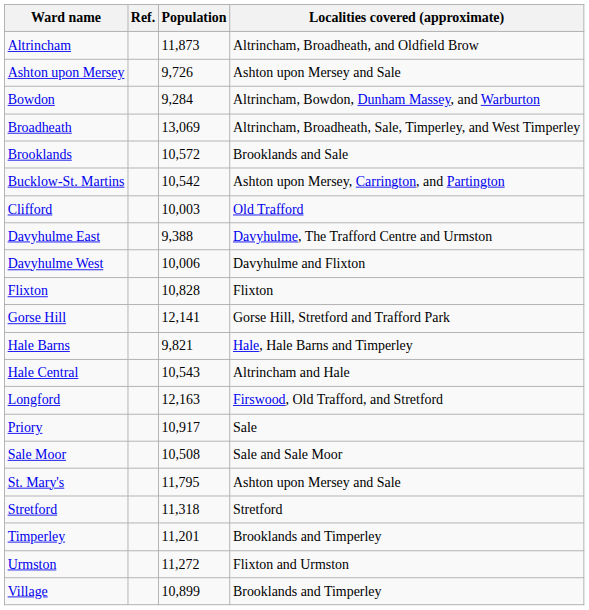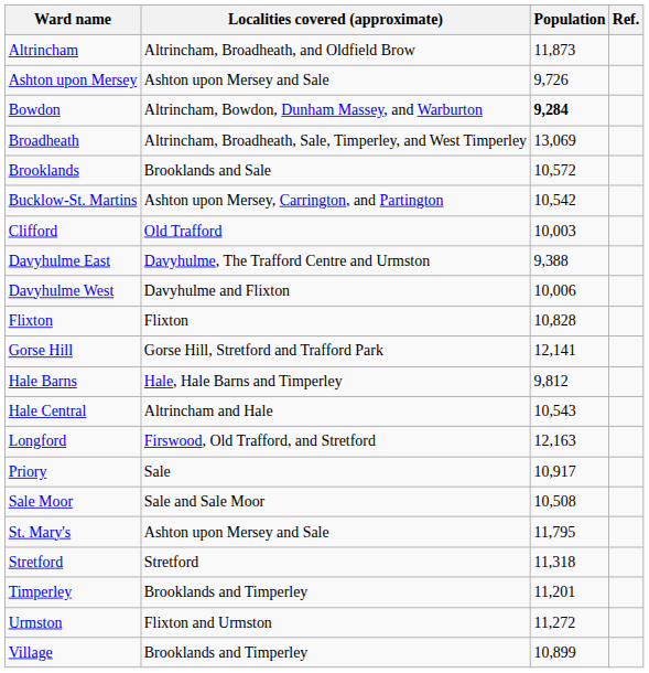columns swapped: Localities covered (approximate) <-> Ref.
Bowdon | Population: normal -> bold
Hale Barns | Population: 9,821 -> 9,812
